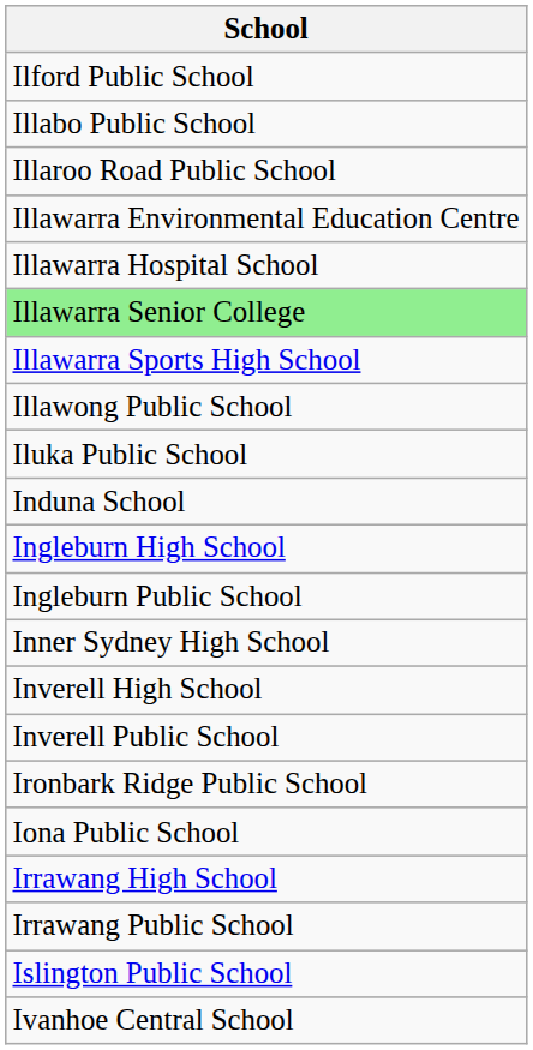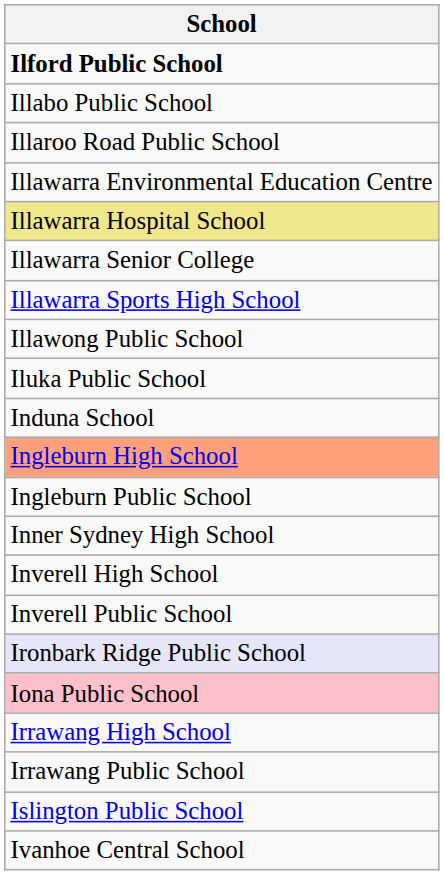row 2 | column 1: normal -> bold
row 6 | column 1: no background -> khaki background
row 7 | column 1: lightgreen background -> no background
row 12 | column 1: no background -> lightsalmon background
row 17 | column 1: no background -> lavender background
row 18 | column 1: no background -> pink background
